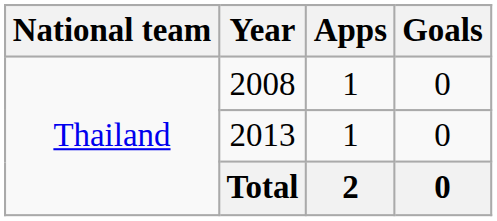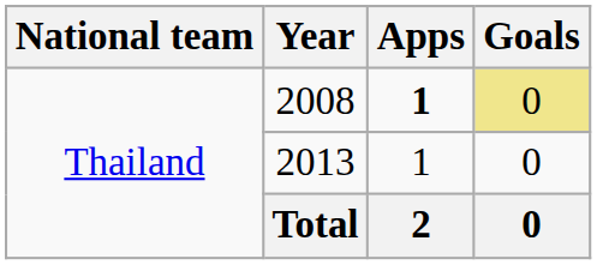2008 | Apps: normal -> bold
2008 | Goals: no background -> khaki background
